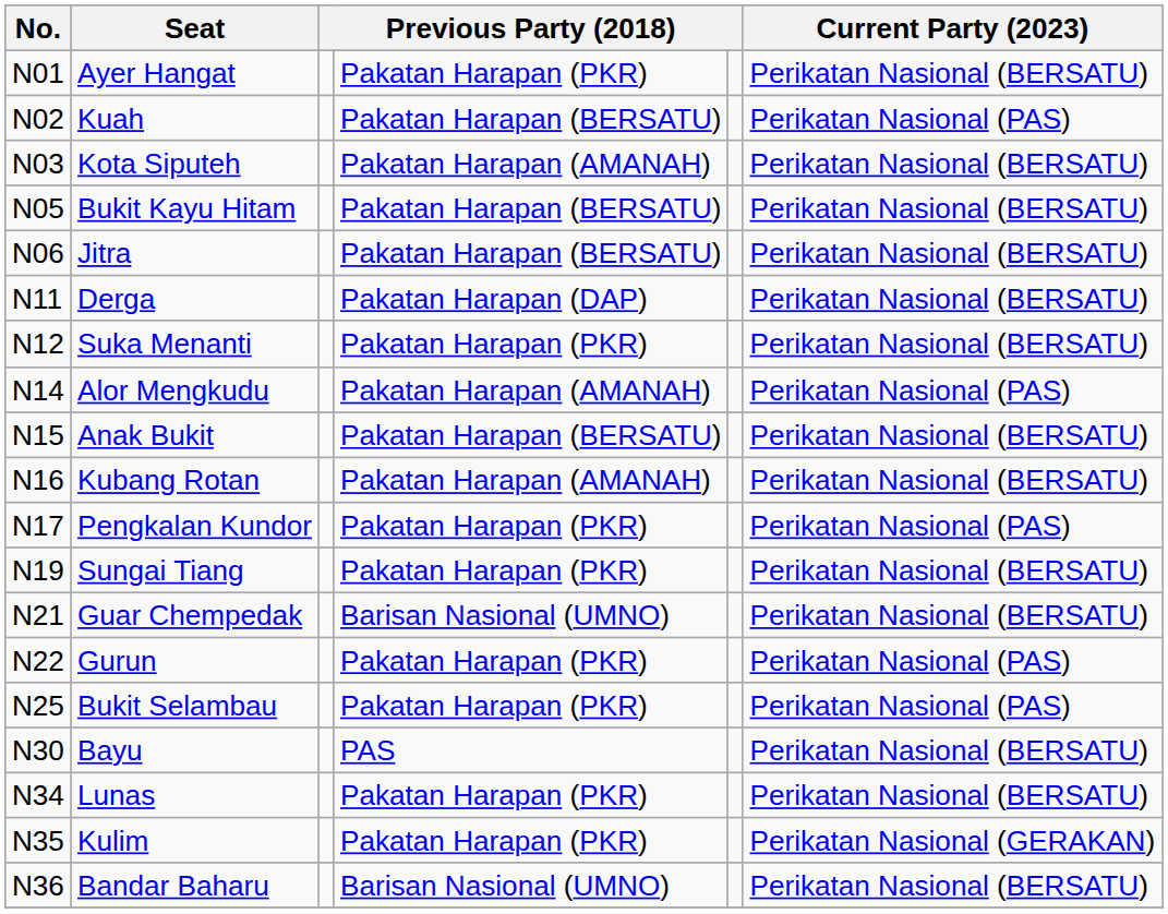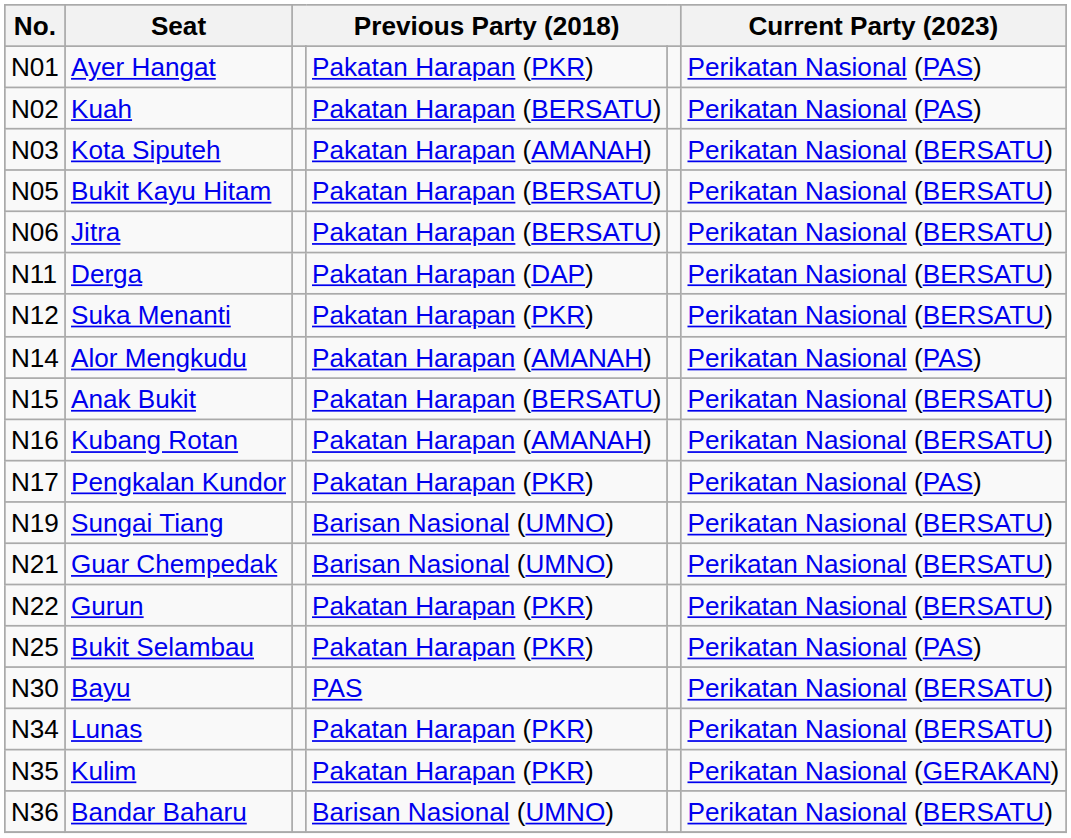Ayer Hangat | column 6: Perikatan Nasional (BERSATU) -> Perikatan Nasional (PAS)
Sungai Tiang | column 4: Pakatan Harapan (PKR) -> Barisan Nasional (UMNO)
Gurun | column 6: Perikatan Nasional (PAS) -> Perikatan Nasional (BERSATU)
